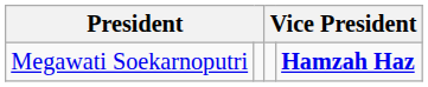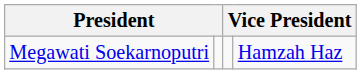Megawati Soekarnoputri | column 4: bold -> normal
